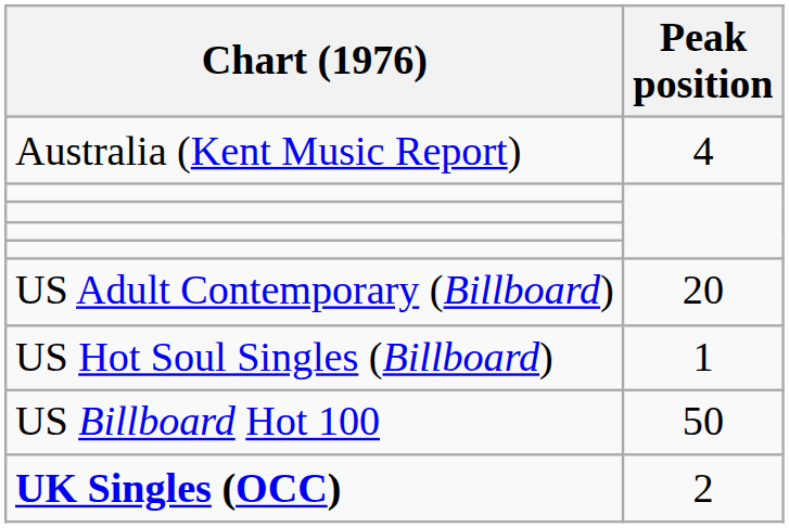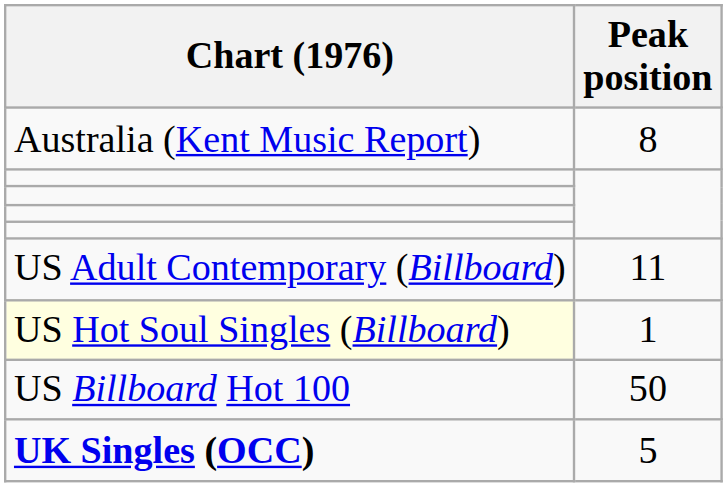row 2 | Peak position: 4 -> 8
row 7 | Peak position: 20 -> 11
row 8 | Chart (1976): no background -> lightyellow background
row 10 | Peak position: 2 -> 5
